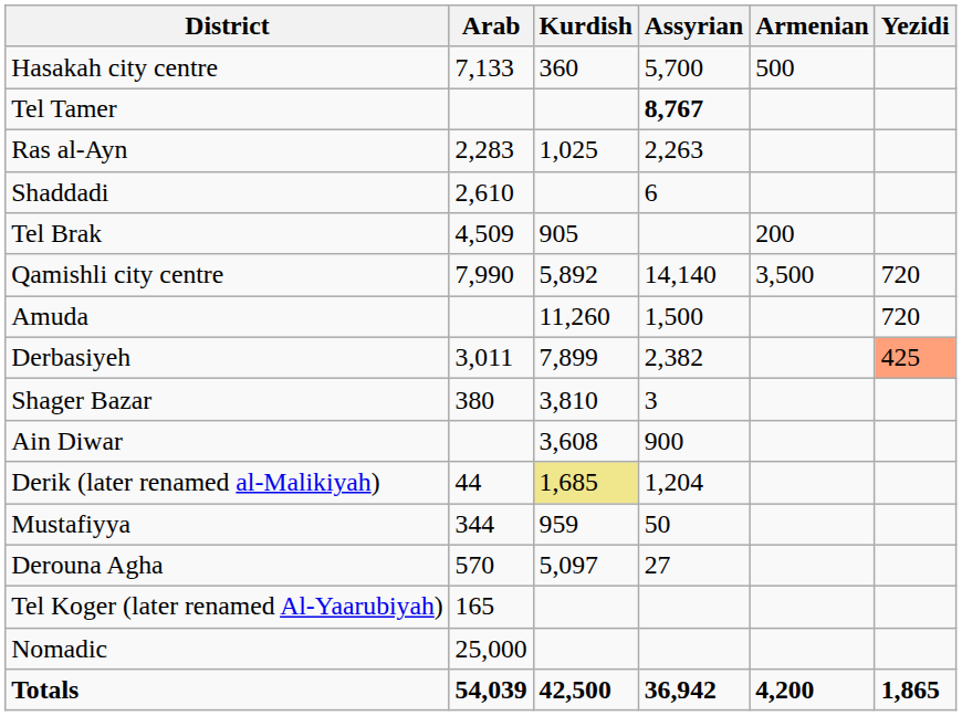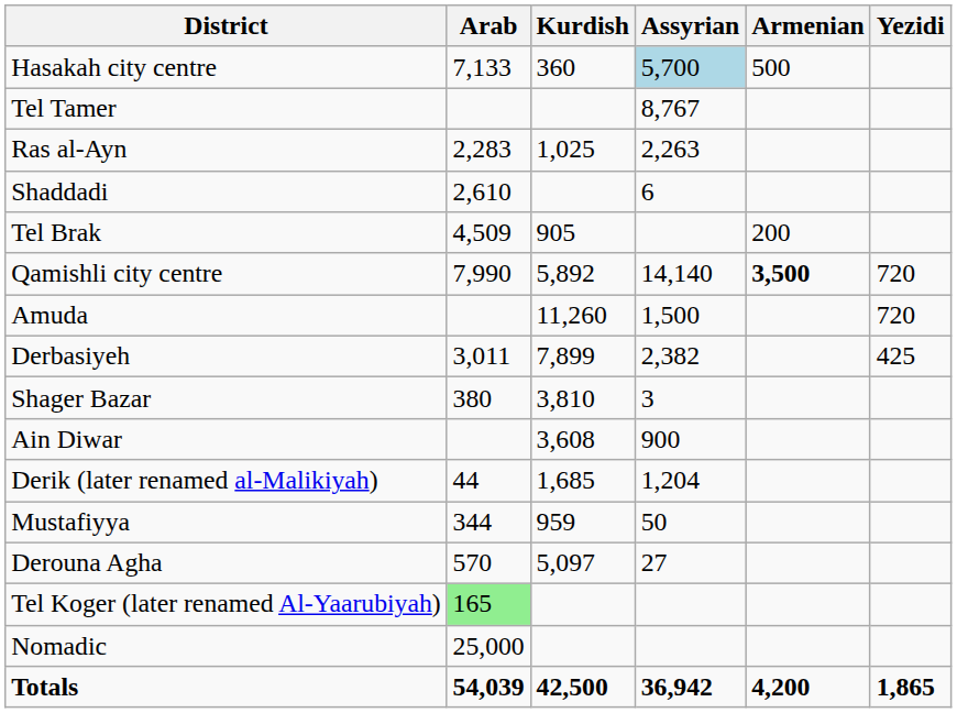Hasakah city centre | Assyrian: no background -> lightblue background
Tel Tamer | Assyrian: bold -> normal
Qamishli city centre | Armenian: normal -> bold
Derbasiyeh | Yezidi: lightsalmon background -> no background
Derik (later renamed al-Malikiyah) | Kurdish: khaki background -> no background
Tel Koger (later renamed Al-Yaarubiyah) | Arab: no background -> lightgreen background
